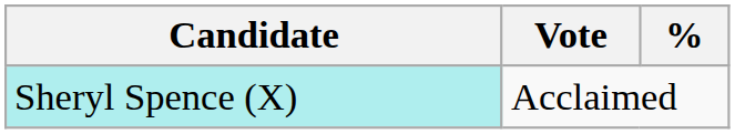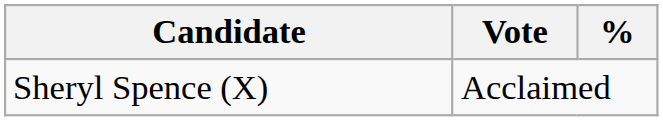Sheryl Spence (X) | Candidate: paleturquoise background -> no background
